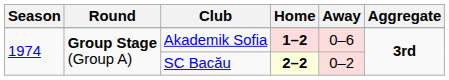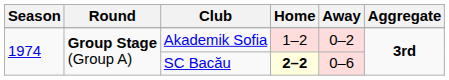Akademik Sofia | Home: bold -> normal
Akademik Sofia | Away: 0–6 -> 0–2
SC Bacău | Away: 0–2 -> 0–6
